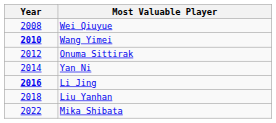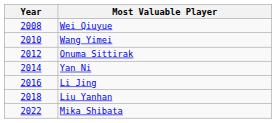Wang Yimei | Year: bold -> normal
Li Jing | Year: bold -> normal
